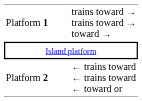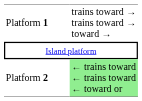Platform 2 | column 2: no background -> lightgreen background
